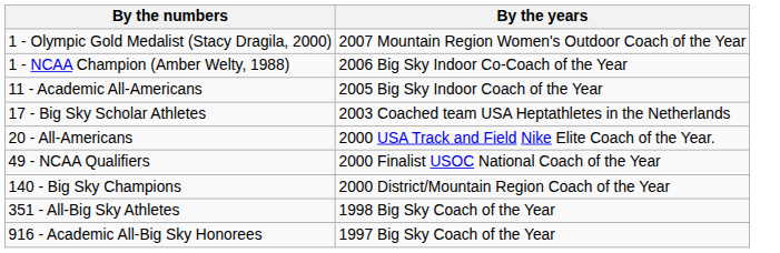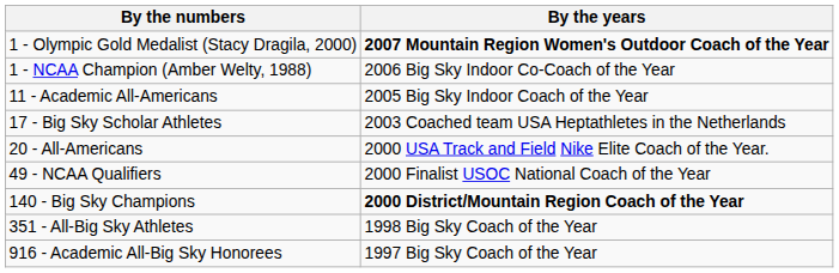1 - Olympic Gold Medalist (Stacy Dragila, 2000) | By the years: normal -> bold
140 - Big Sky Champions | By the years: normal -> bold
